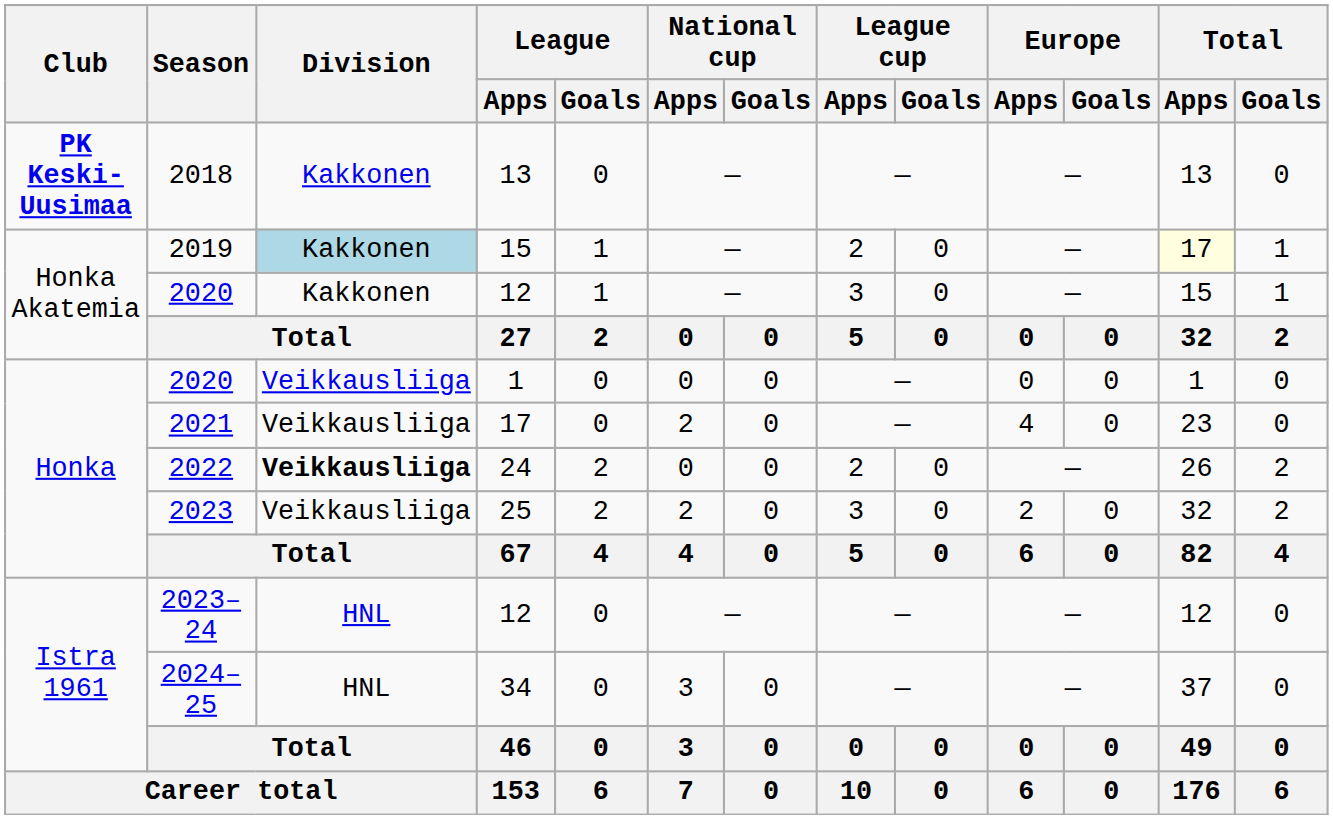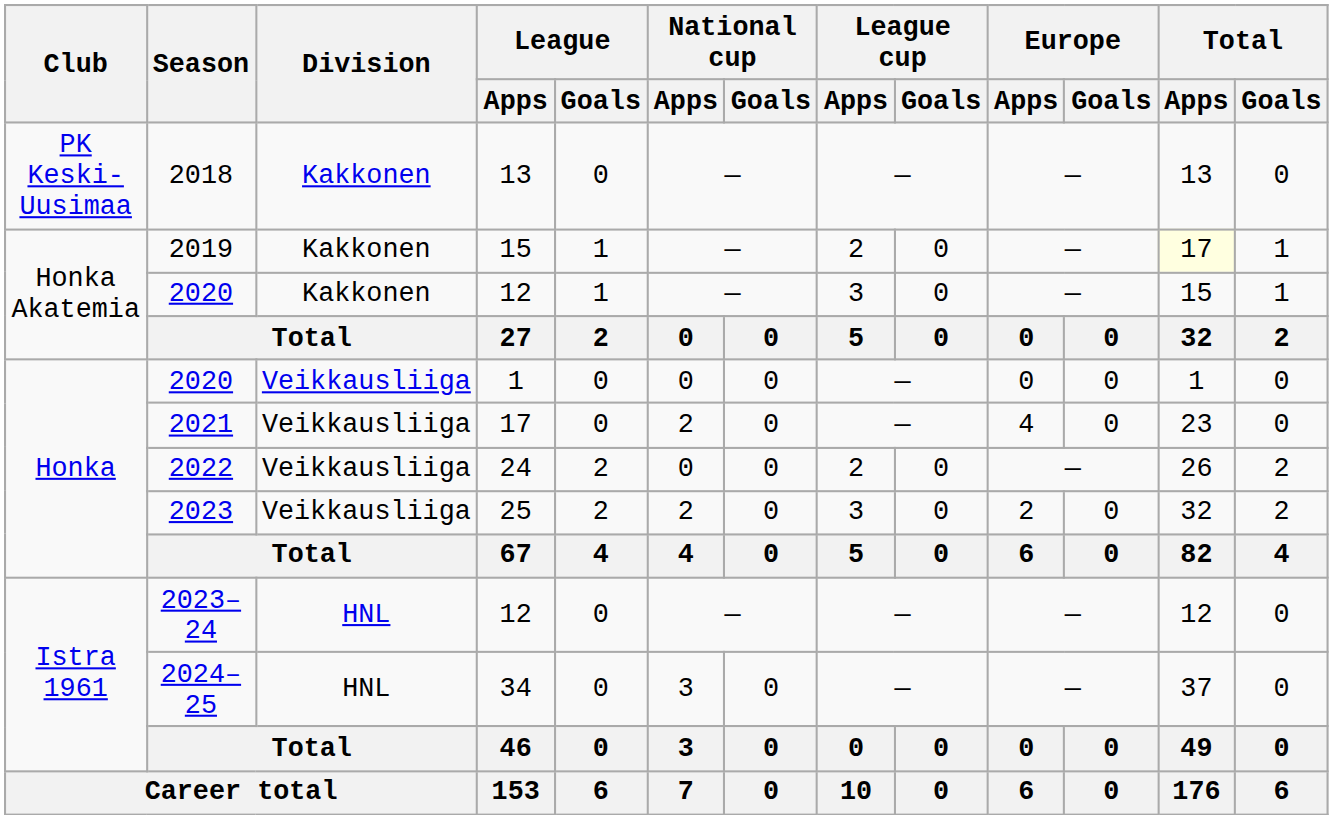2018 | Club: bold -> normal
2019 | Division: lightblue background -> no background
2022 | Division: bold -> normal
